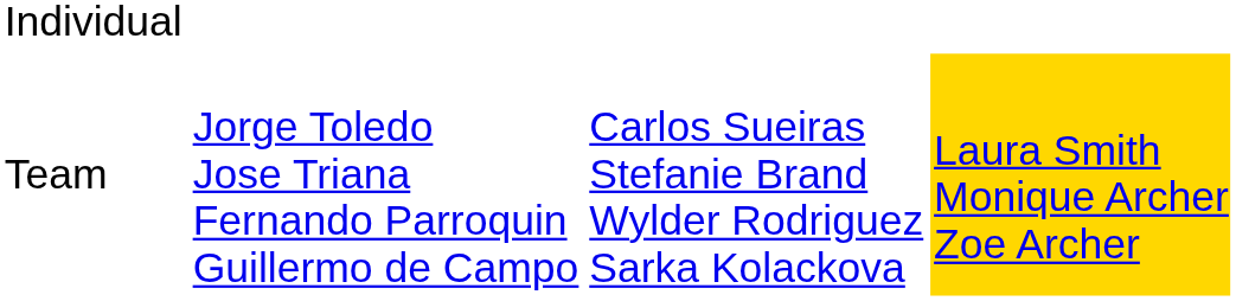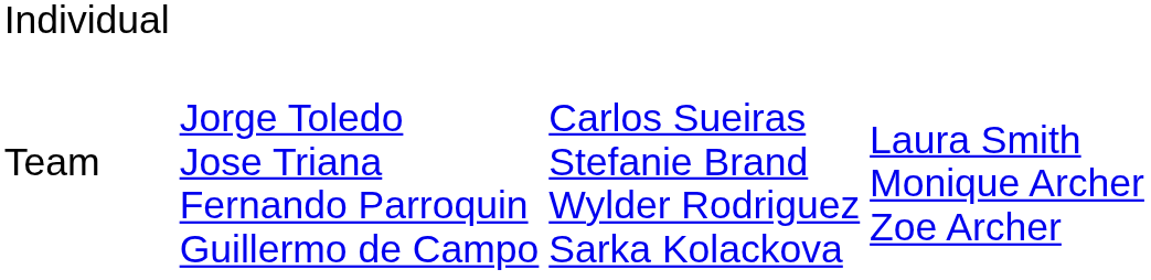Team | column 4: gold background -> no background
